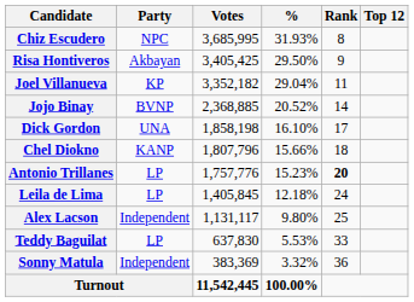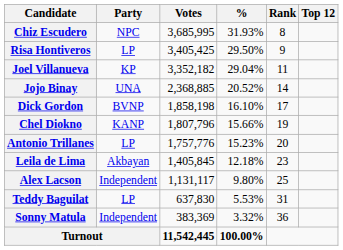Risa Hontiveros | Party: Akbayan -> LP
Jojo Binay | Party: BVNP -> UNA
Dick Gordon | Party: UNA -> BVNP
Chel Diokno | Rank: 18 -> 19
Antonio Trillanes | Rank: bold -> normal
Leila de Lima | Party: LP -> Akbayan
Leila de Lima | Rank: 24 -> 23
Teddy Baguilat | Rank: 33 -> 31
